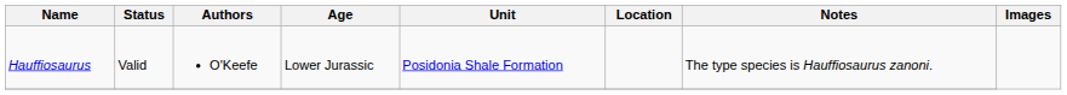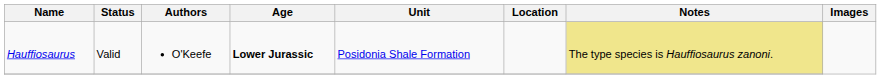Hauffiosaurus | Age: normal -> bold
Hauffiosaurus | Notes: no background -> khaki background
